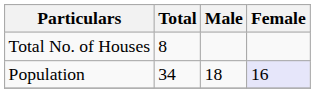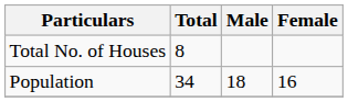Population | Female: lavender background -> no background
